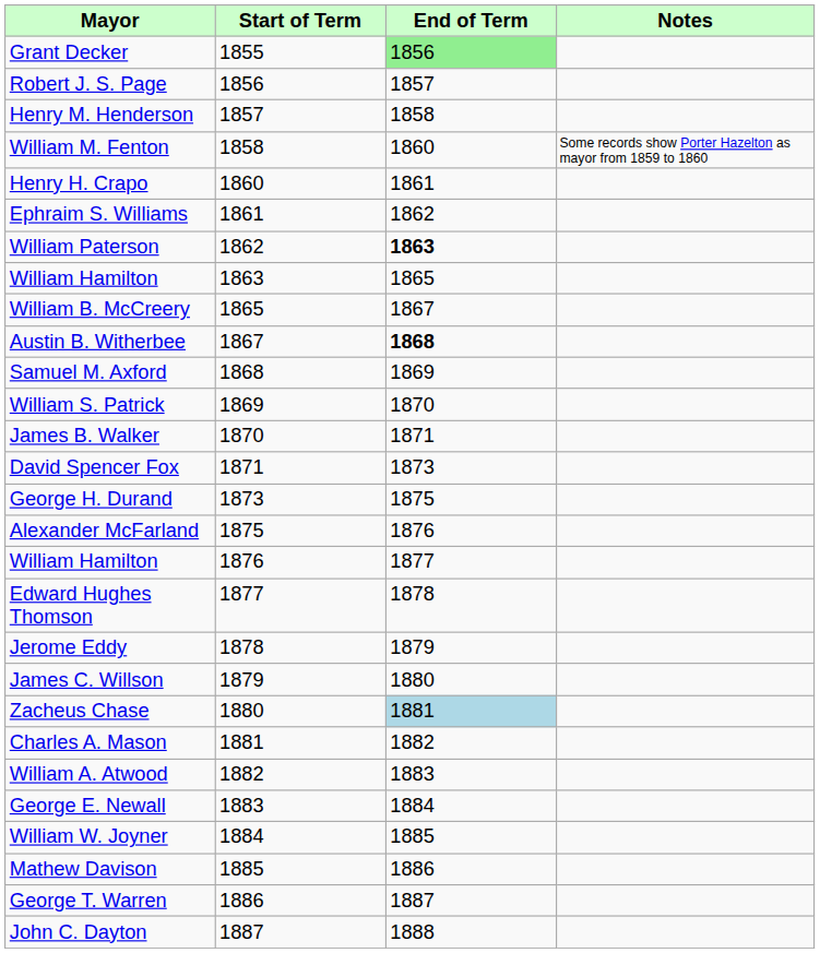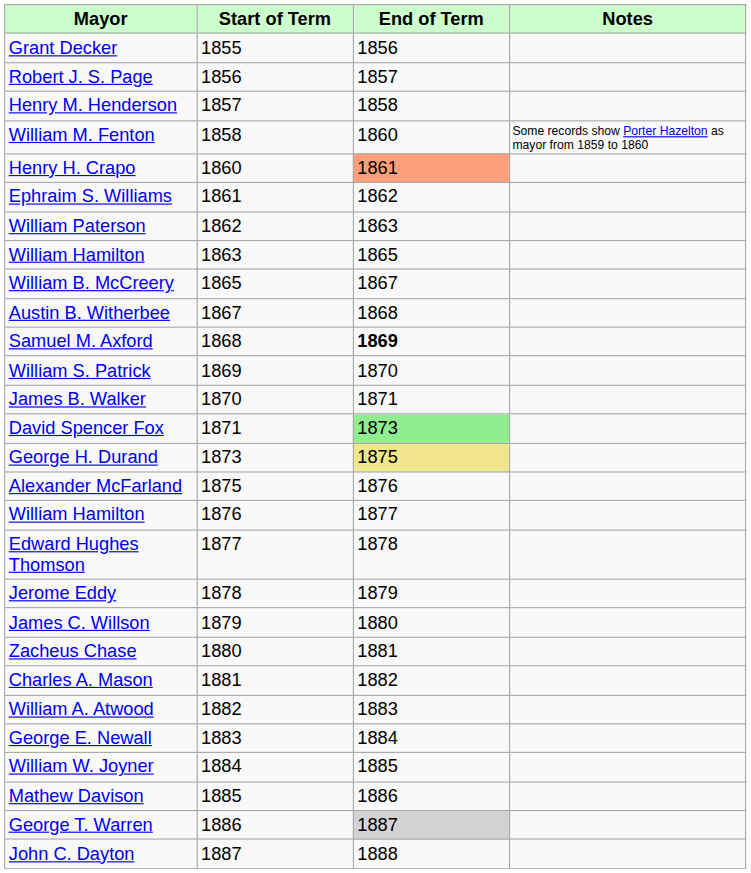Grant Decker | column 3: lightgreen background -> no background
Henry H. Crapo | column 3: no background -> lightsalmon background
William Paterson | column 3: bold -> normal
Austin B. Witherbee | column 3: bold -> normal
Samuel M. Axford | column 3: normal -> bold
David Spencer Fox | column 3: no background -> lightgreen background
George H. Durand | column 3: no background -> khaki background
Zacheus Chase | column 3: lightblue background -> no background
George T. Warren | column 3: no background -> lightgrey background
